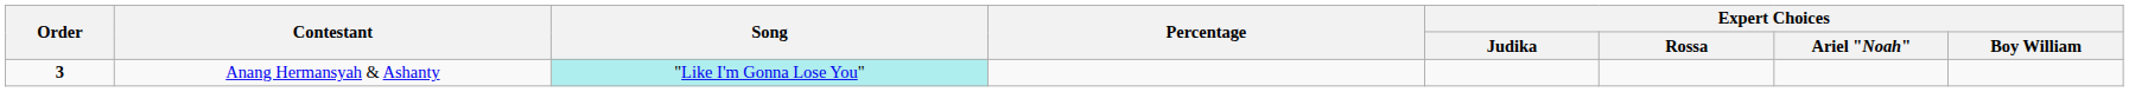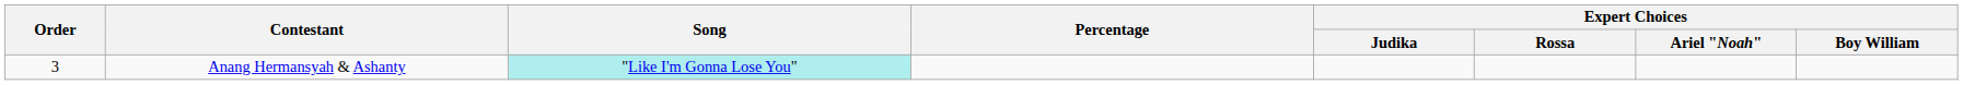Anang Hermansyah & Ashanty | Order: bold -> normal
